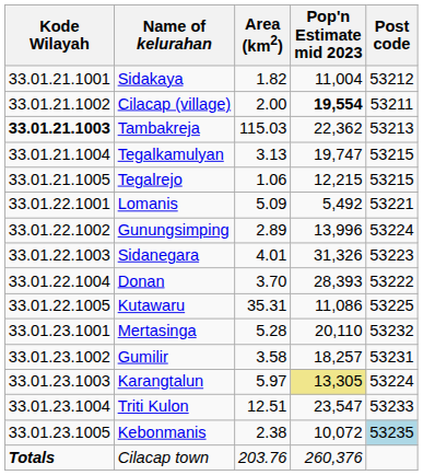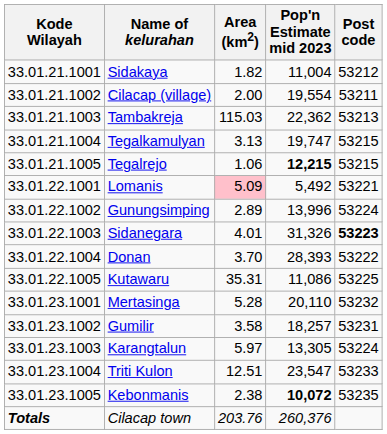Cilacap (village) | Pop'n Estimate mid 2023: bold -> normal
Tambakreja | Kode Wilayah: bold -> normal
Tegalrejo | Pop'n Estimate mid 2023: normal -> bold
Lomanis | Area (km2): no background -> pink background
Sidanegara | Post code: normal -> bold
Karangtalun | Pop'n Estimate mid 2023: khaki background -> no background
Kebonmanis | Pop'n Estimate mid 2023: normal -> bold
Kebonmanis | Post code: lightblue background -> no background
